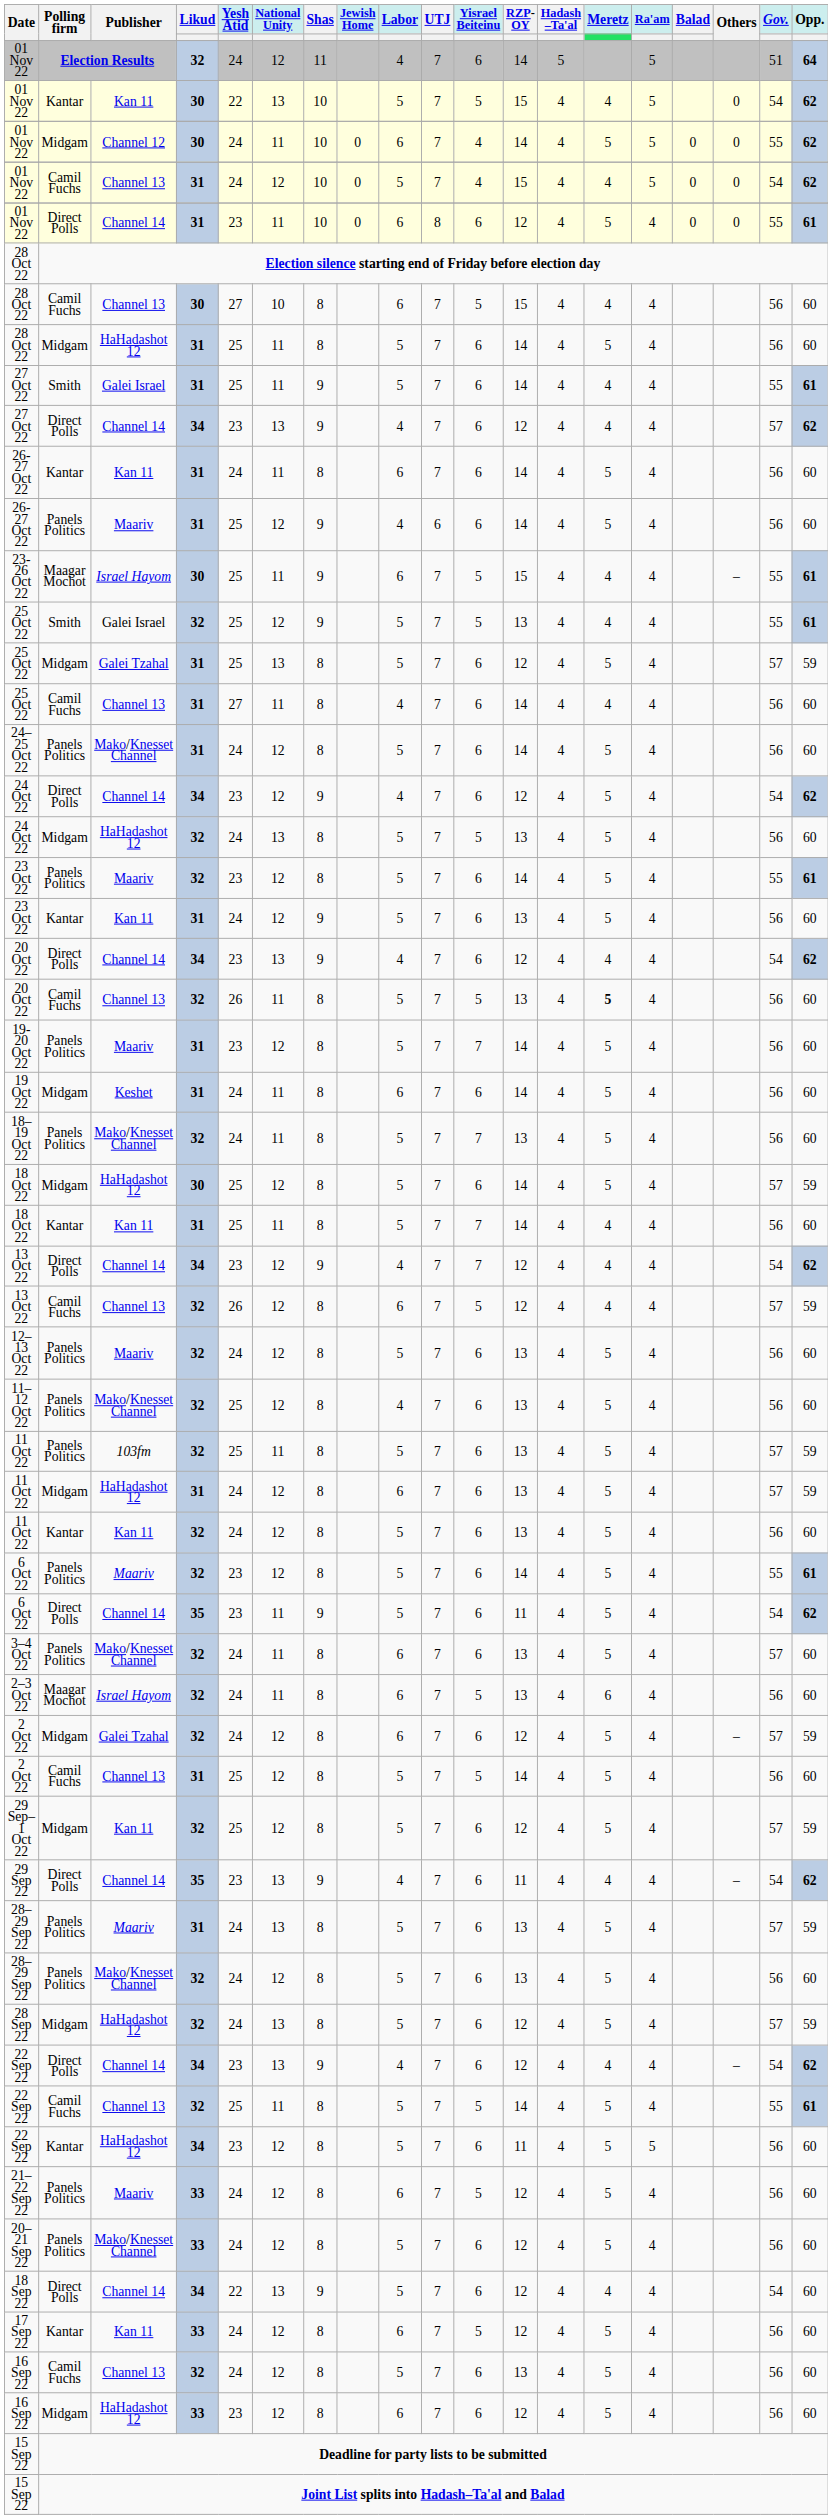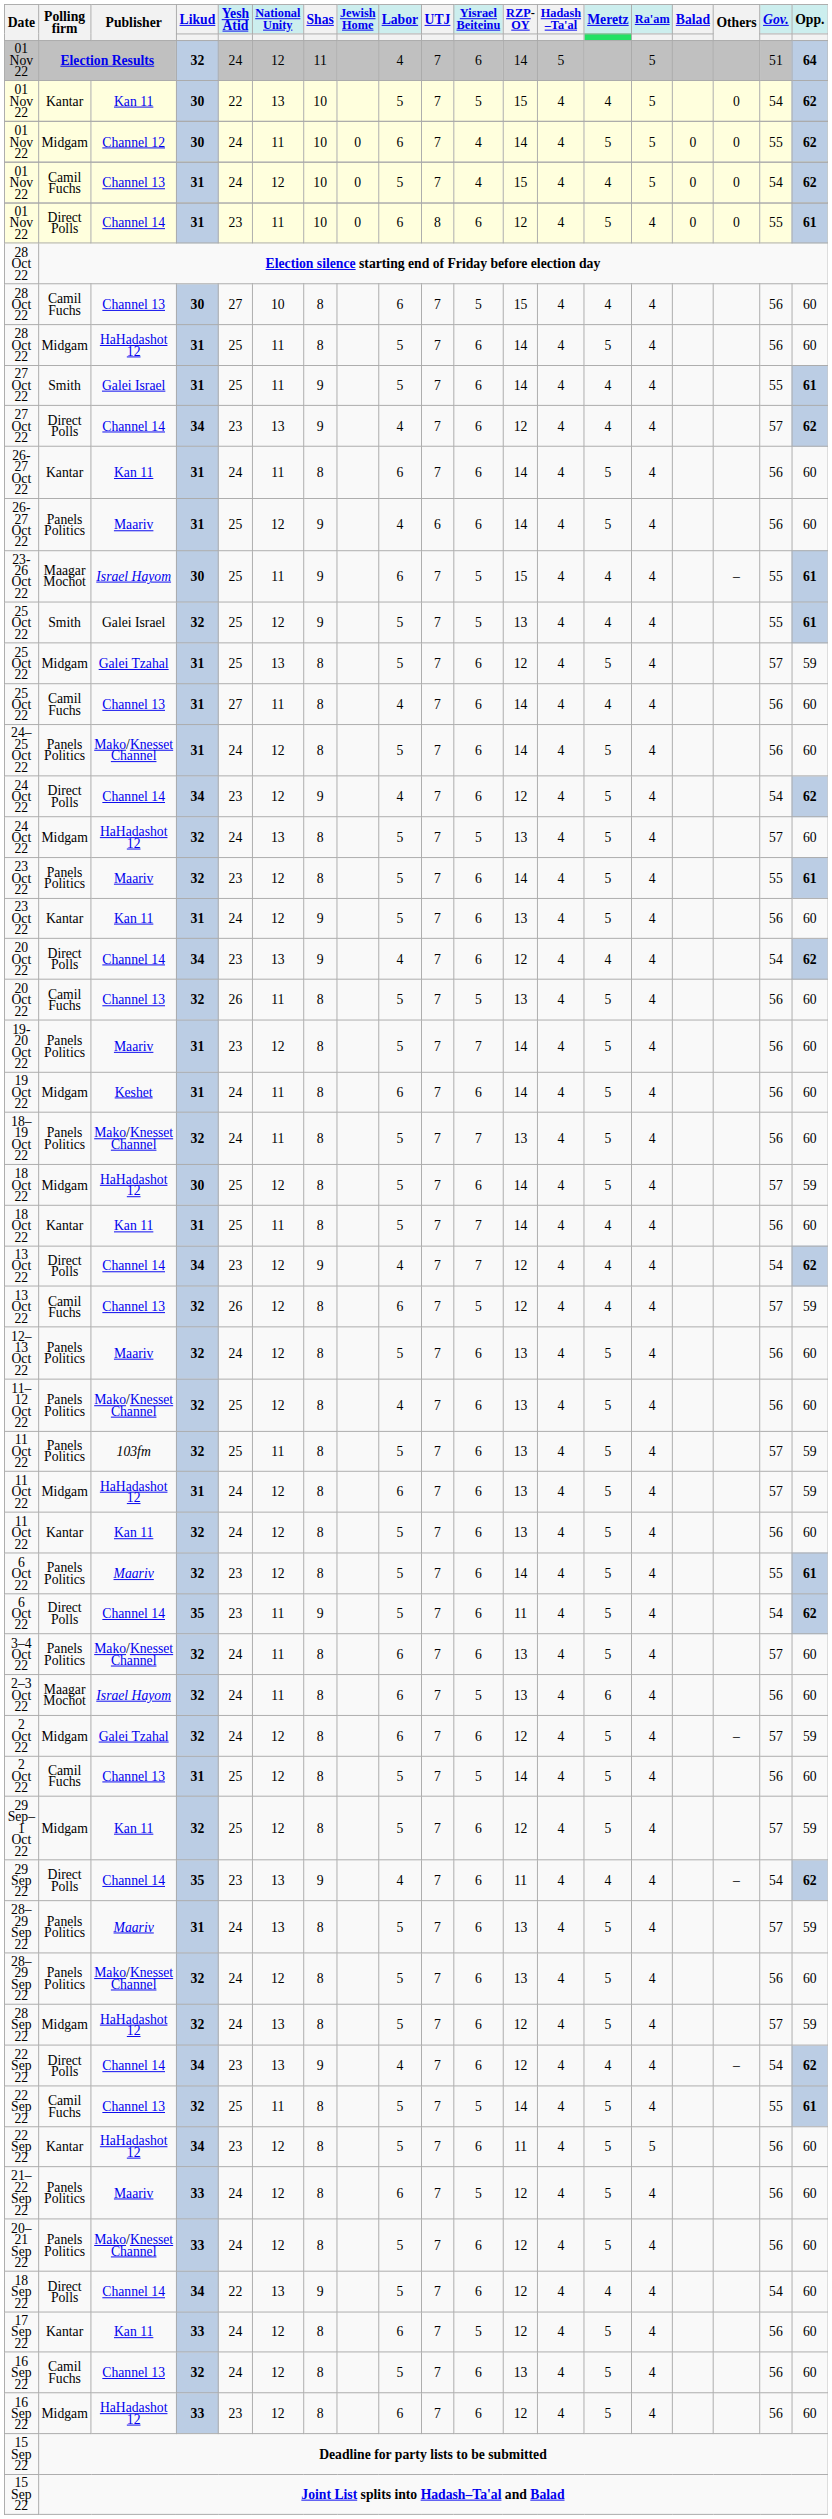24 Oct 22 / HaHadashot 12 | Gov.: 56 -> 57
20 Oct 22 / Channel 13 | Meretz: bold -> normal
